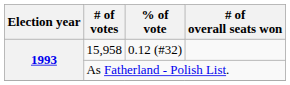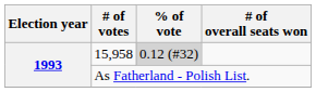15,958 | % of vote: no background -> lightgrey background
